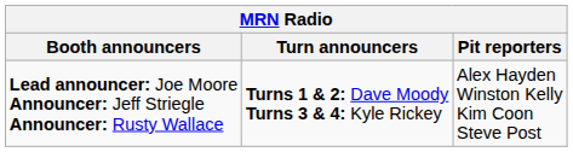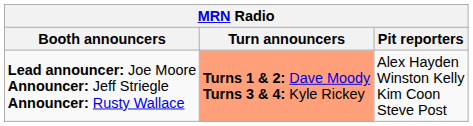row 3 | Turn announcers: no background -> lightsalmon background
